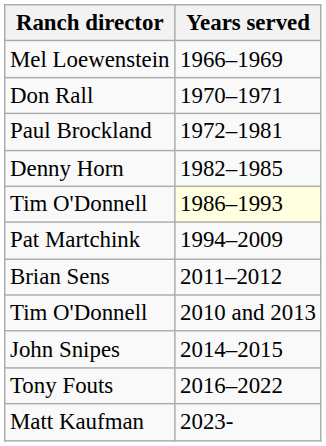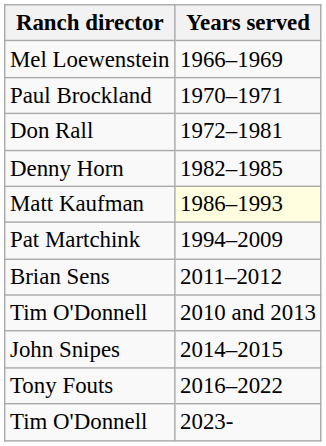row 3 | Ranch director: Don Rall -> Paul Brockland
row 4 | Ranch director: Paul Brockland -> Don Rall
row 6 | Ranch director: Tim O'Donnell -> Matt Kaufman
row 12 | Ranch director: Matt Kaufman -> Tim O'Donnell
